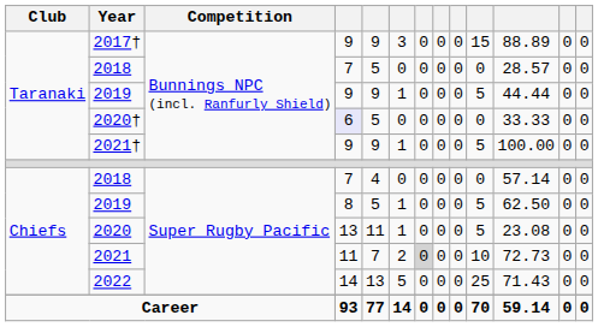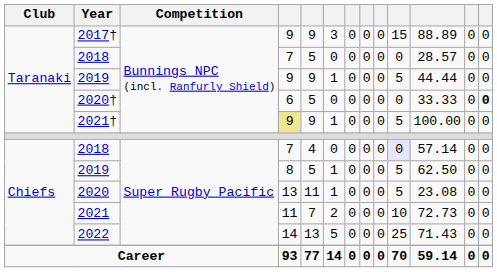2020† | column 4: lavender background -> no background
2020† | column 13: normal -> bold
2021† | column 4: no background -> khaki background
Chiefs / 2018 | column 10: no background -> lavender background
2021 | column 7: lightgrey background -> no background
